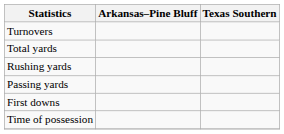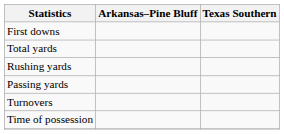rows swapped: First downs <-> Turnovers
